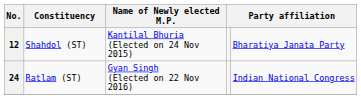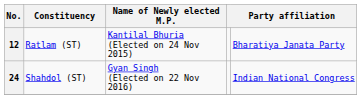12 | Constituency: Shahdol (ST) -> Ratlam (ST)
24 | Constituency: Ratlam (ST) -> Shahdol (ST)
